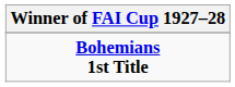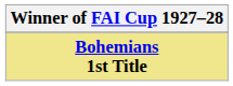row 2 | column 1: no background -> khaki background
